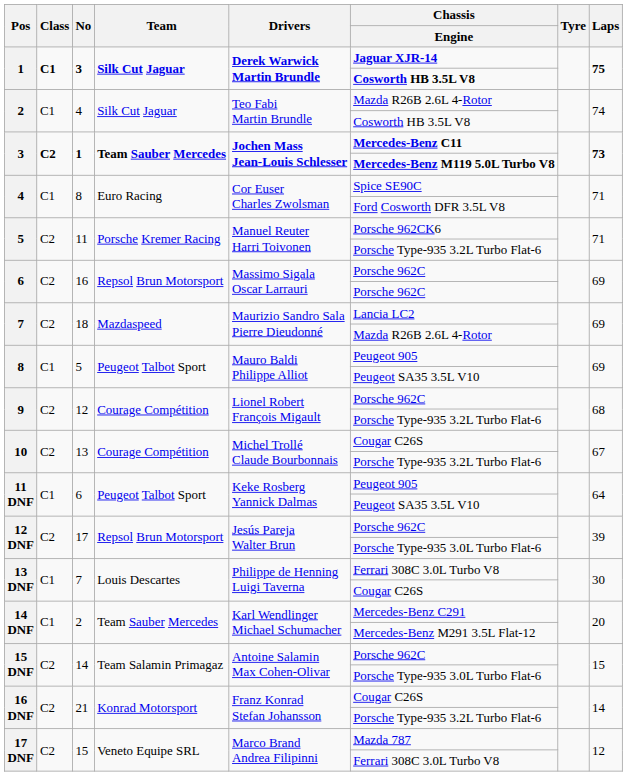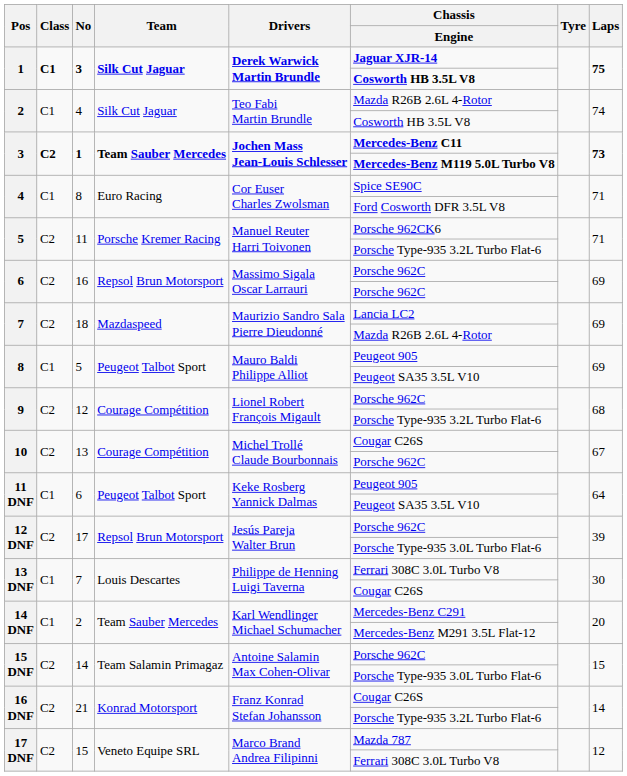row 22 | Chassis / Engine: Porsche Type-935 3.2L Turbo Flat-6 -> Porsche 962C
